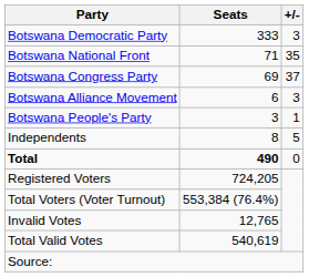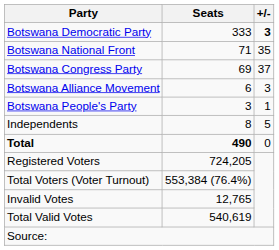Botswana Democratic Party | +/-: normal -> bold
